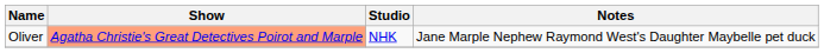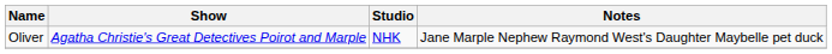Oliver | Show: lightsalmon background -> no background
